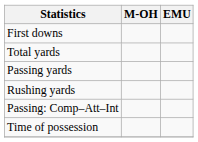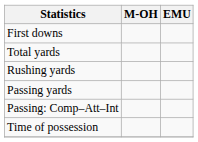rows swapped: Rushing yards <-> Passing yards
